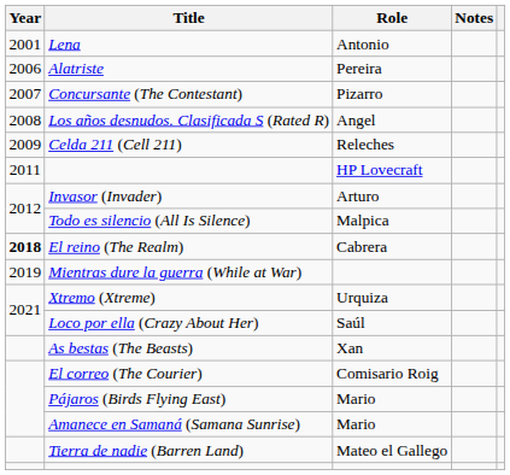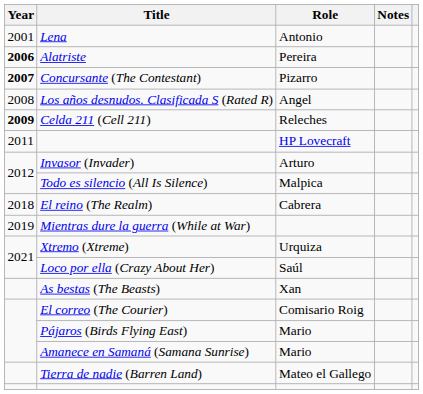Alatriste | Year: normal -> bold
Concursante (The Contestant) | Year: normal -> bold
Celda 211 (Cell 211) | Year: normal -> bold
El reino (The Realm) | Year: bold -> normal
